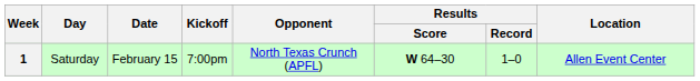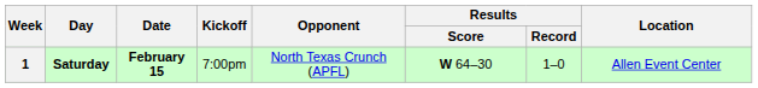1 | Day: normal -> bold
1 | Date: normal -> bold
